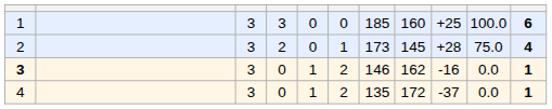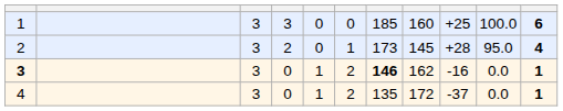row 3 | column 10: 75.0 -> 95.0
row 4 | column 7: normal -> bold
